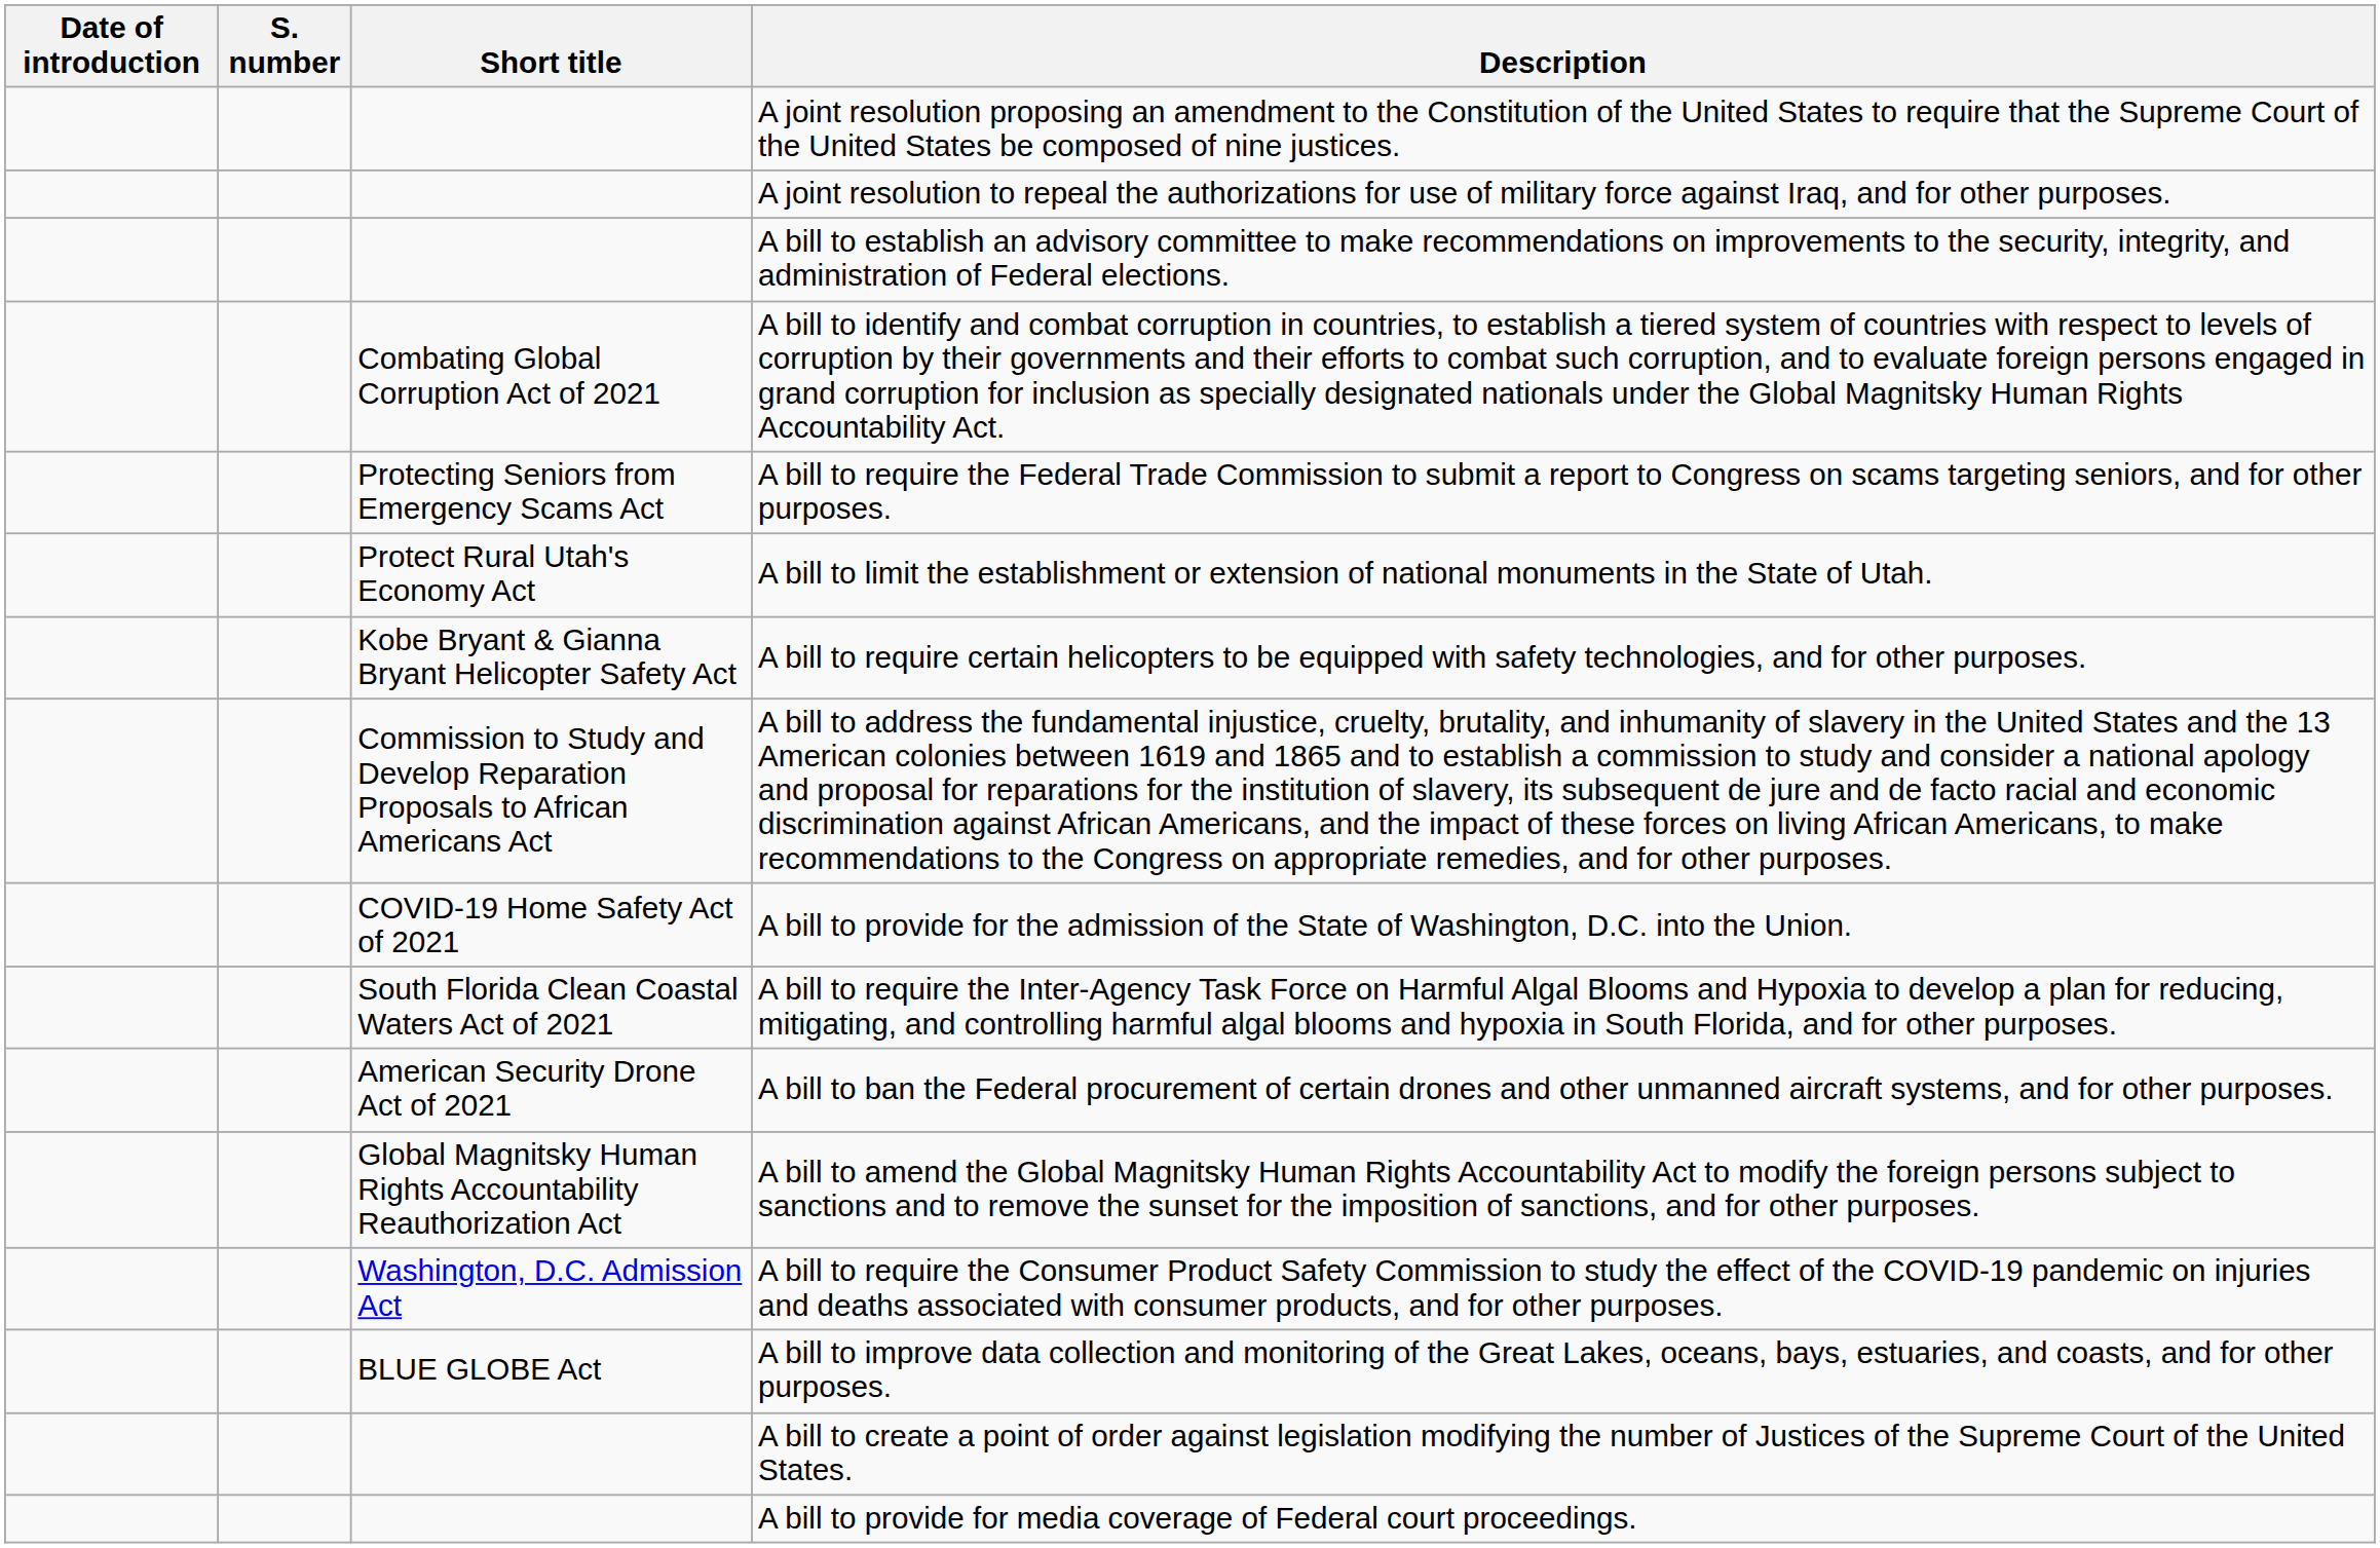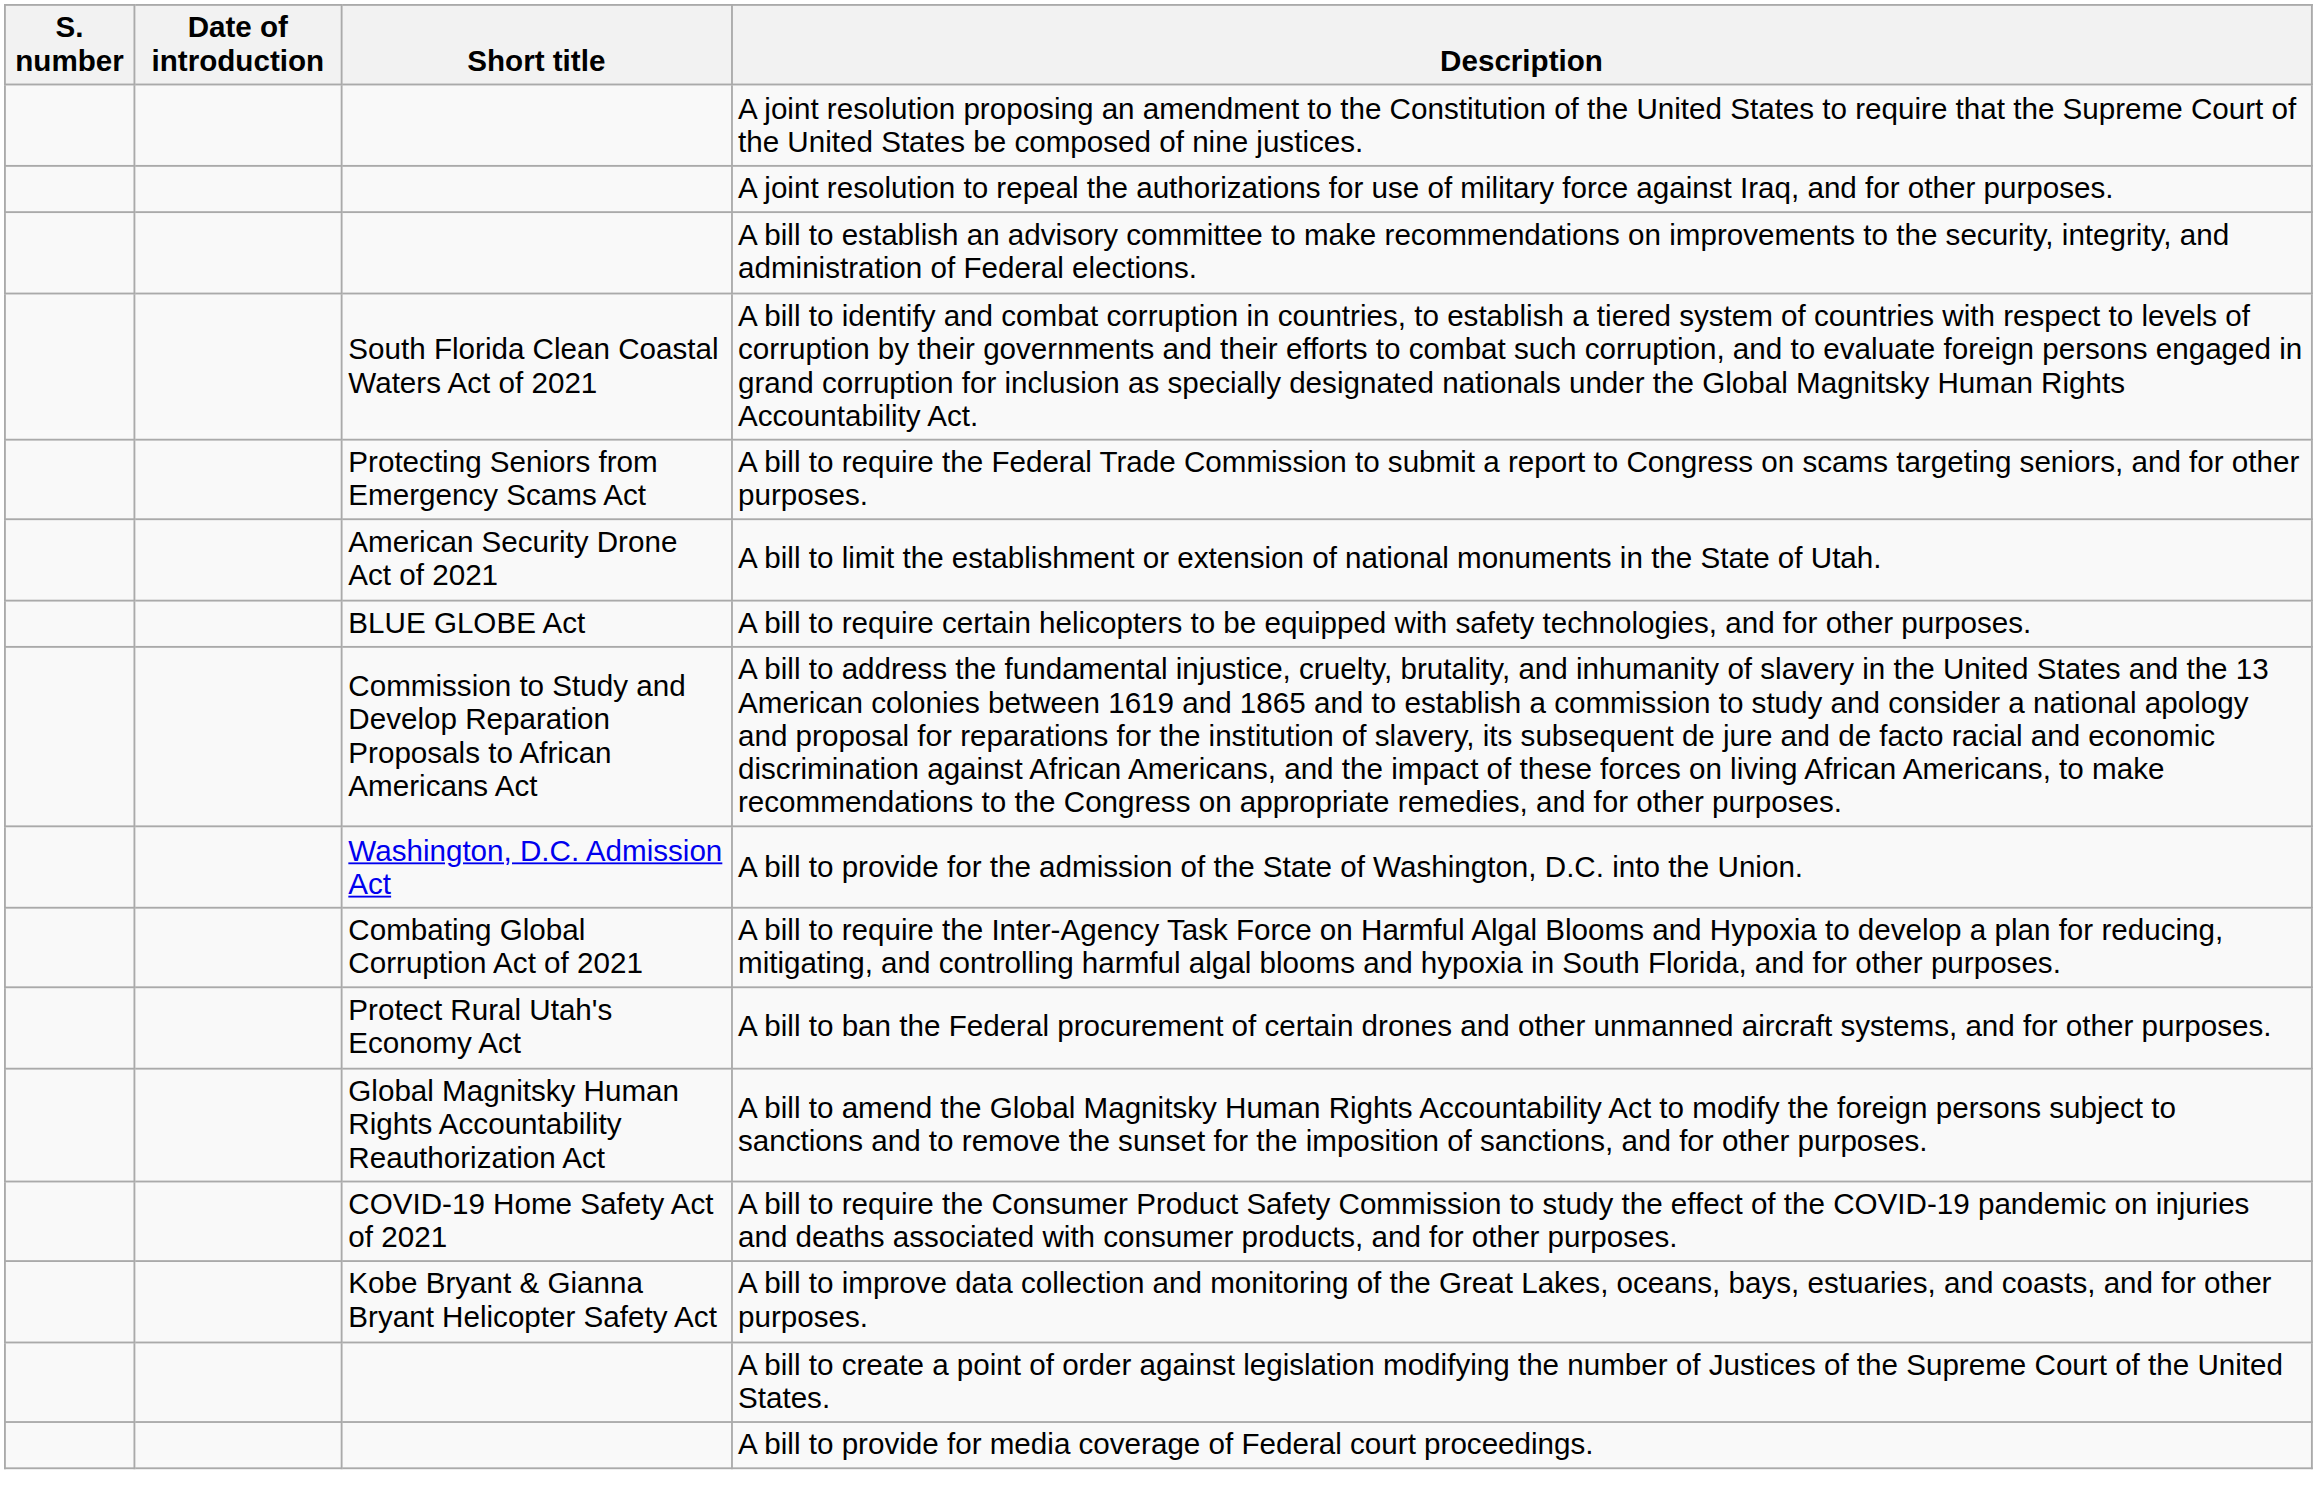columns swapped: S. number <-> Date of introduction
row 5 | Short title: Combating Global Corruption Act of 2021 -> South Florida Clean Coastal Waters Act of 2021
row 7 | Short title: Protect Rural Utah's Economy Act -> American Security Drone Act of 2021
row 8 | Short title: Kobe Bryant & Gianna Bryant Helicopter Safety Act -> BLUE GLOBE Act
row 10 | Short title: COVID-19 Home Safety Act of 2021 -> Washington, D.C. Admission Act
row 11 | Short title: South Florida Clean Coastal Waters Act of 2021 -> Combating Global Corruption Act of 2021
row 12 | Short title: American Security Drone Act of 2021 -> Protect Rural Utah's Economy Act
row 14 | Short title: Washington, D.C. Admission Act -> COVID-19 Home Safety Act of 2021
row 15 | Short title: BLUE GLOBE Act -> Kobe Bryant & Gianna Bryant Helicopter Safety Act
